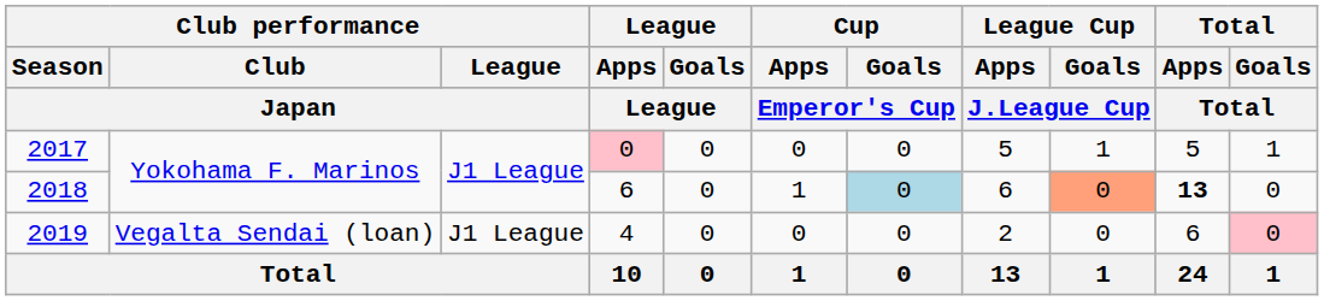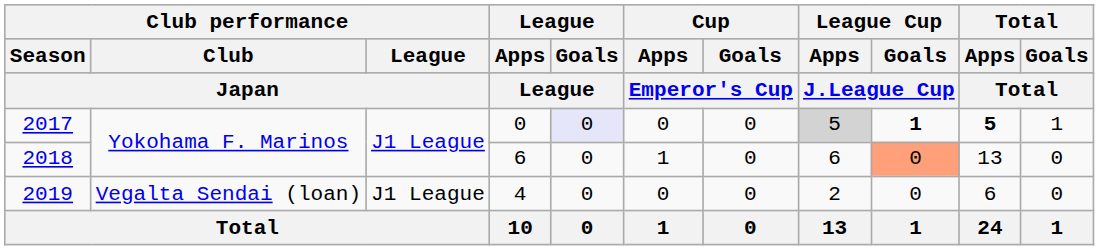2017 | League / Apps / League: pink background -> no background
2017 | League / Goals / League: no background -> lavender background
2017 | League Cup / Apps / J.League Cup: no background -> lightgrey background
2017 | League Cup / Goals / J.League Cup: normal -> bold
2017 | Total / Apps / Total: normal -> bold
2018 | Cup / Goals / Emperor's Cup: lightblue background -> no background
2018 | Total / Apps / Total: bold -> normal
2019 | Total / Goals / Total: pink background -> no background
